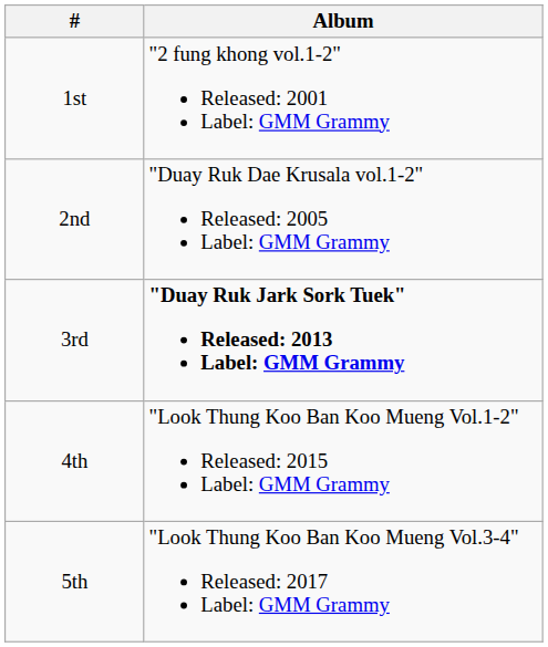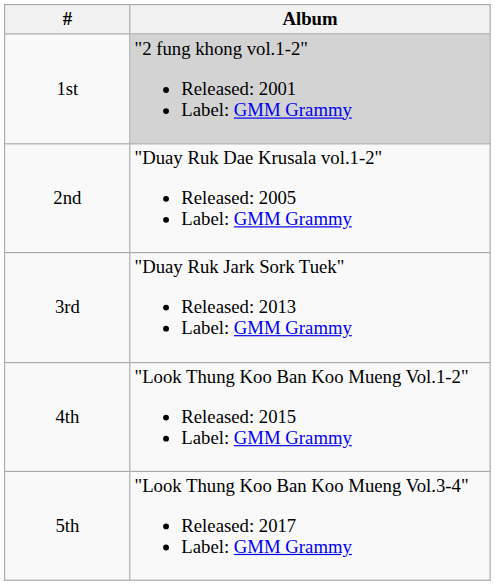1st | Album: no background -> lightgrey background
3rd | Album: bold -> normal
